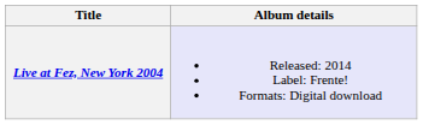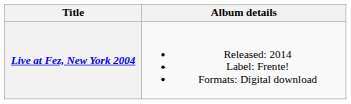Live at Fez, New York 2004 | Album details: lavender background -> no background
